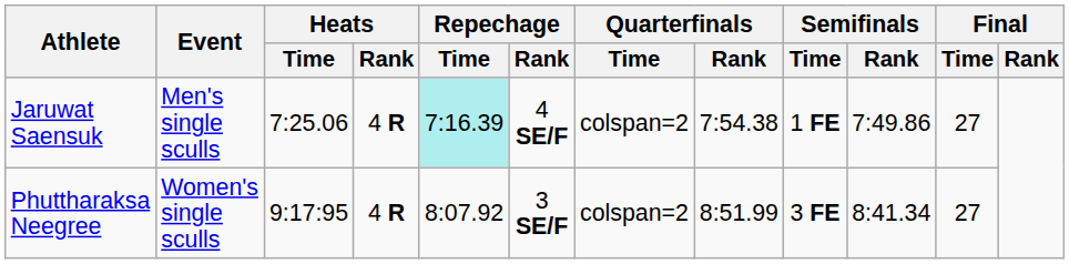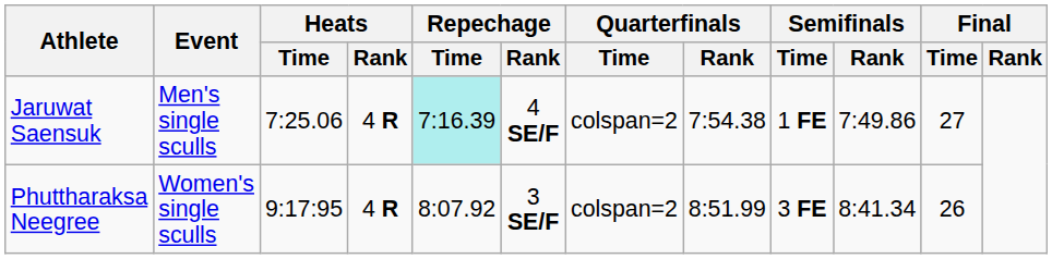Phuttharaksa Neegree | Final / Time: 27 -> 26
